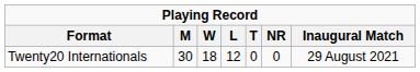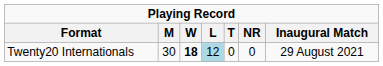Twenty20 Internationals | W: normal -> bold
Twenty20 Internationals | L: no background -> lightblue background
